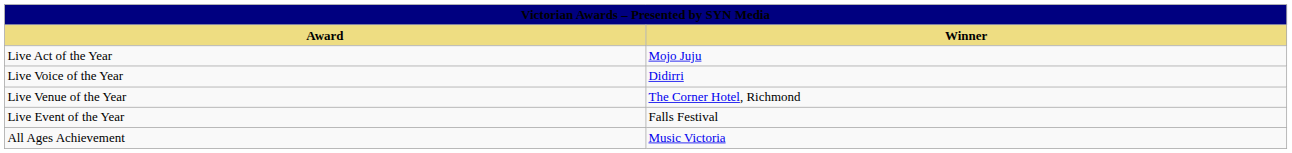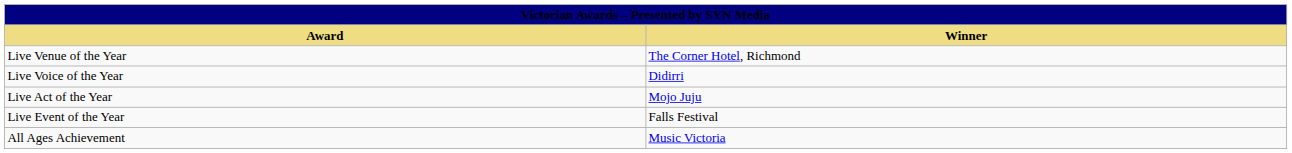rows swapped: Live Act of the Year <-> Live Venue of the Year
